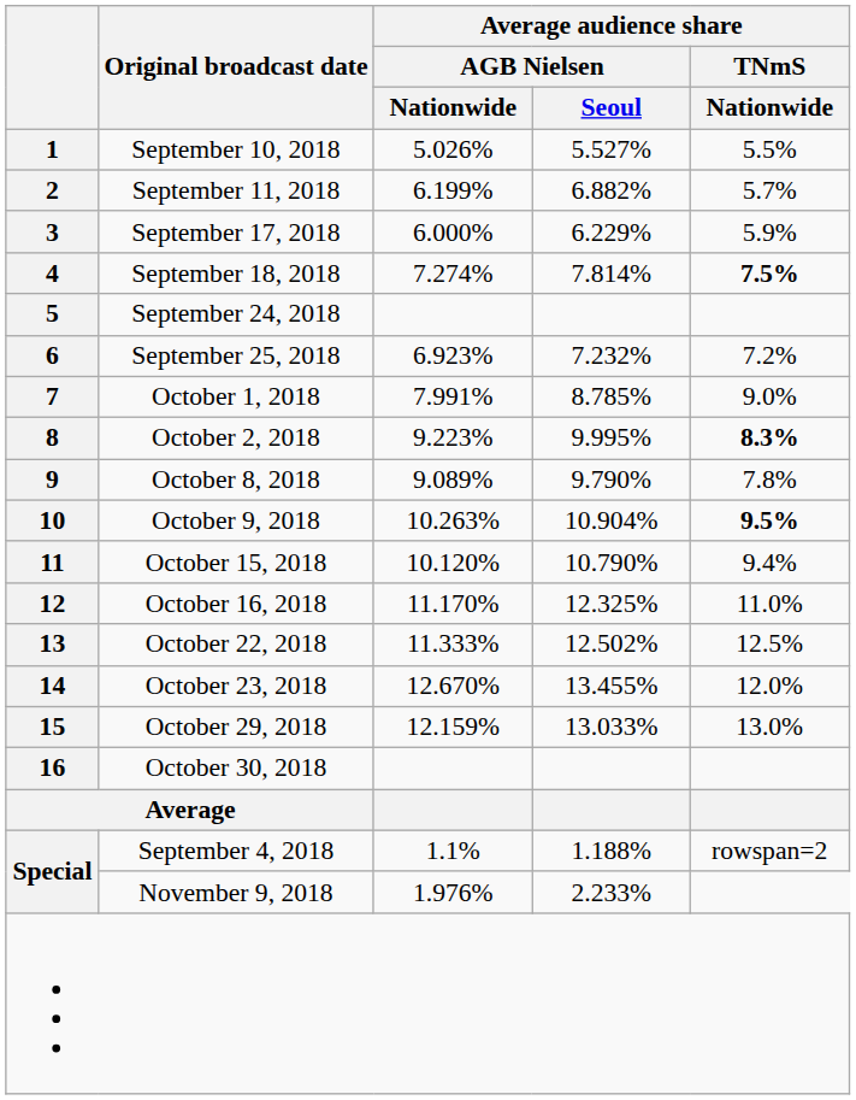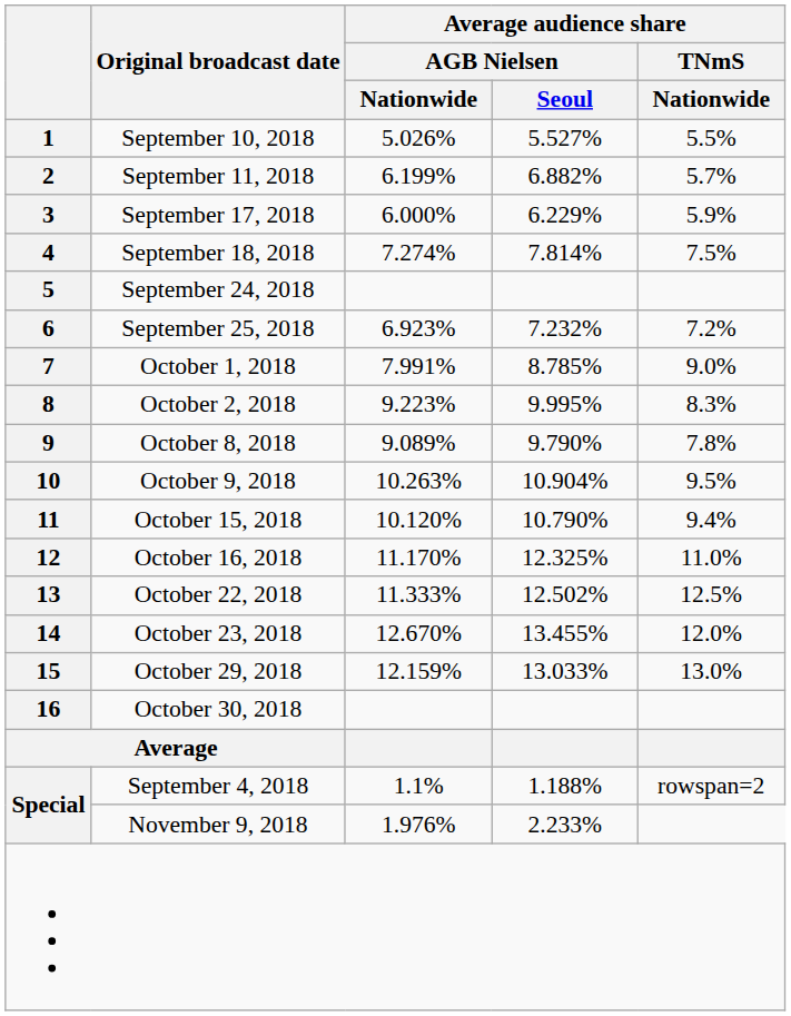4 | Average audience share / TNmS / Nationwide: bold -> normal
8 | Average audience share / TNmS / Nationwide: bold -> normal
10 | Average audience share / TNmS / Nationwide: bold -> normal
